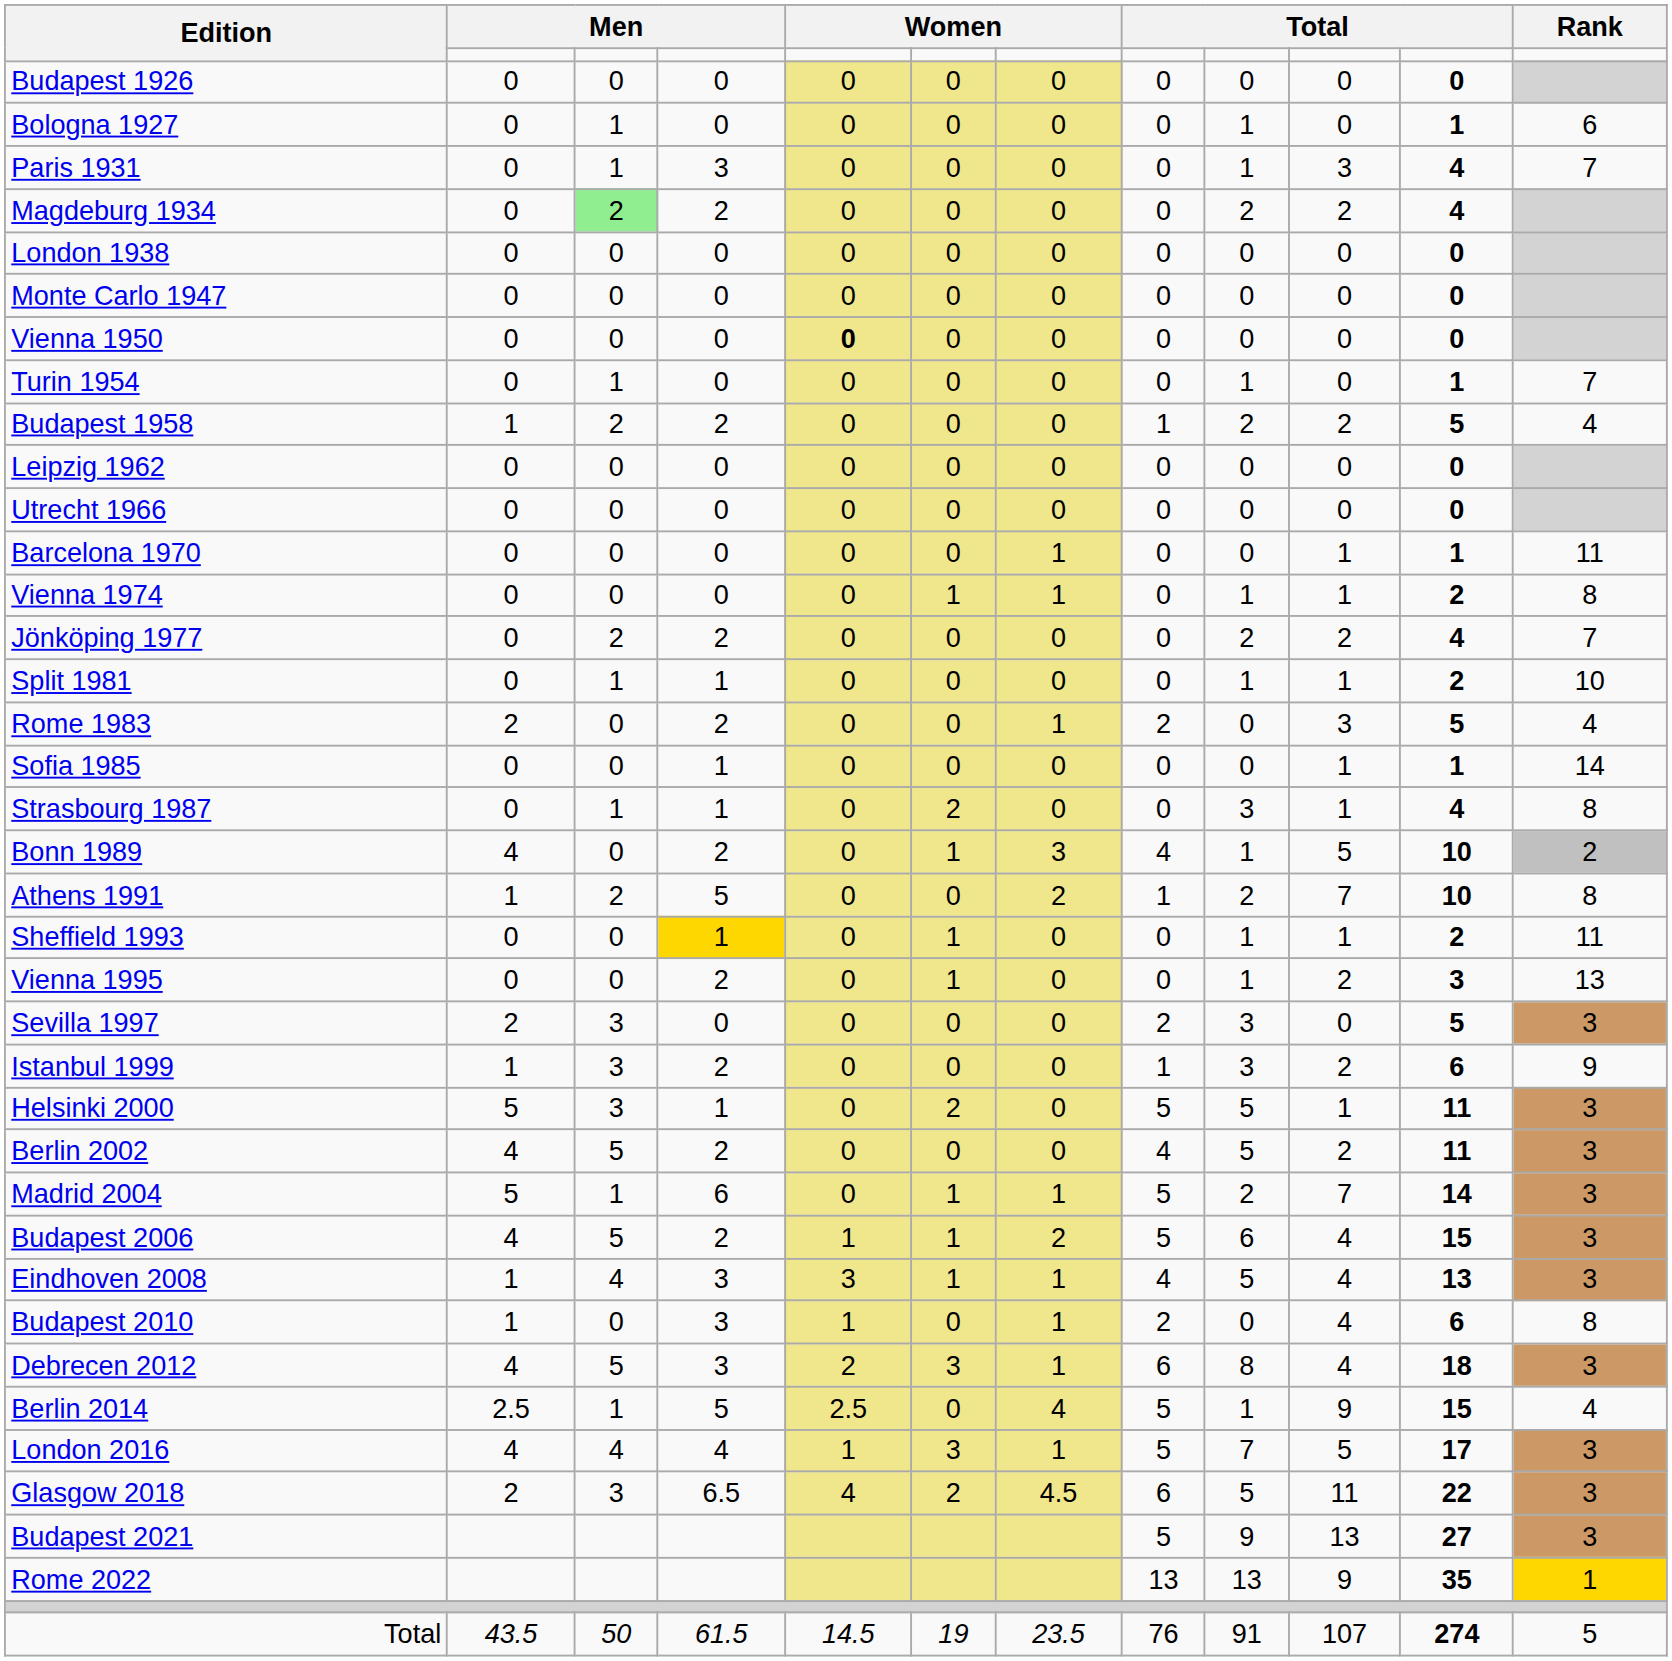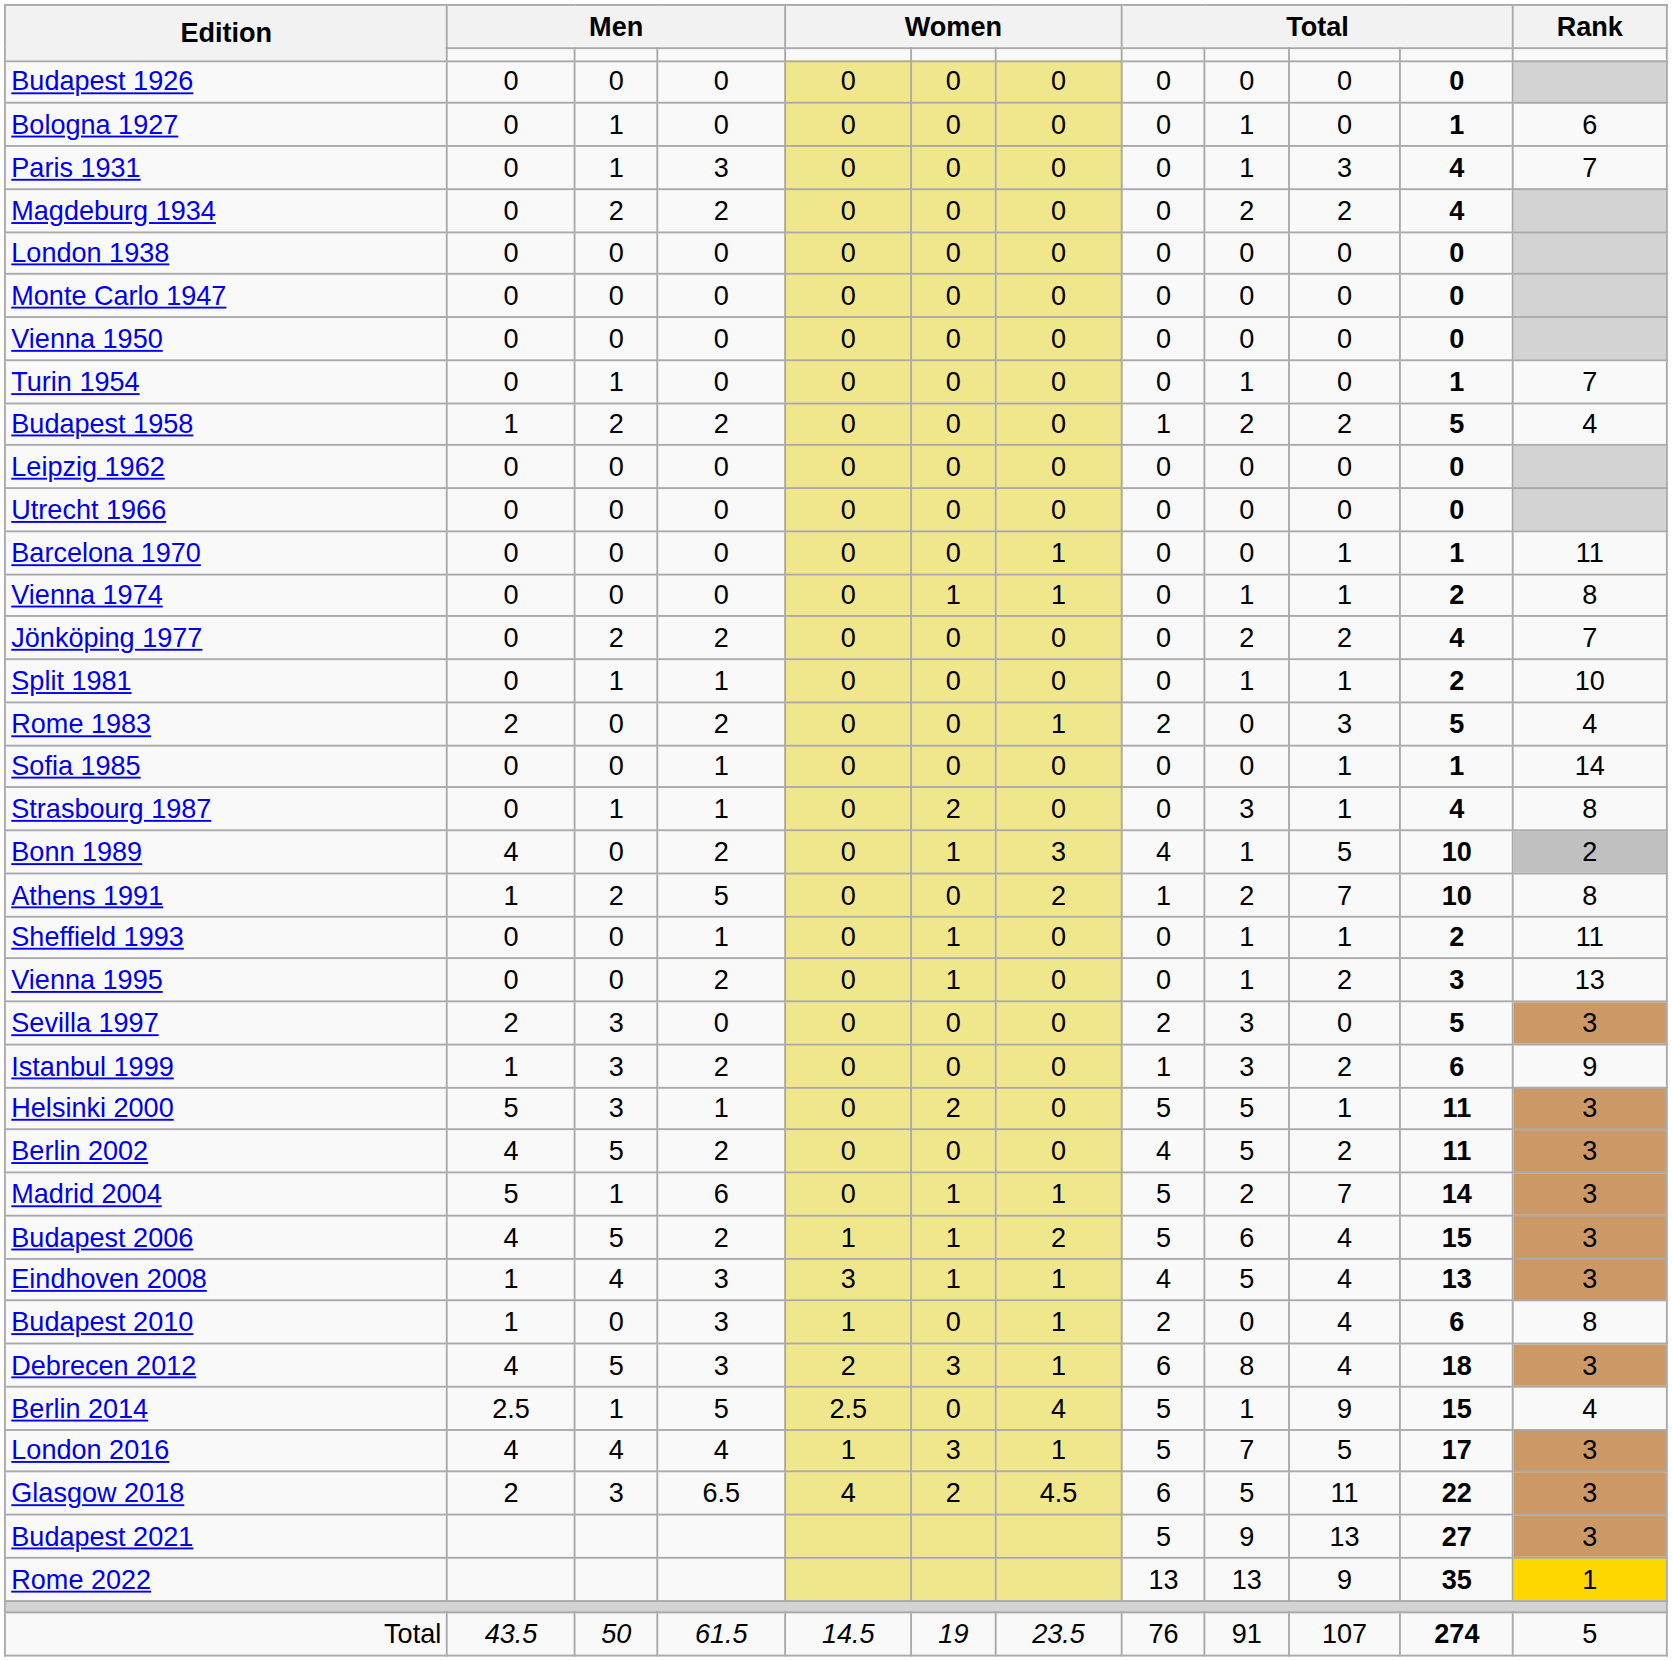Magdeburg 1934 | column 3: lightgreen background -> no background
Vienna 1950 | column 5: bold -> normal
Sheffield 1993 | column 4: gold background -> no background
